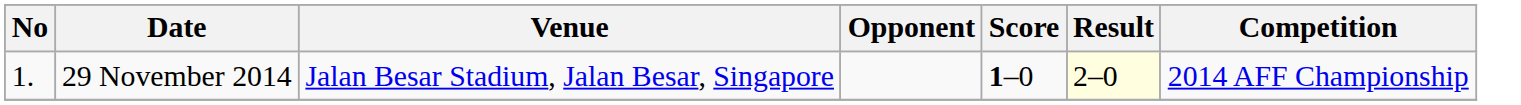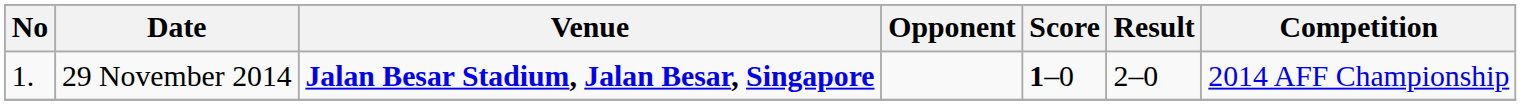29 November 2014 | Venue: normal -> bold
29 November 2014 | Result: lightyellow background -> no background
